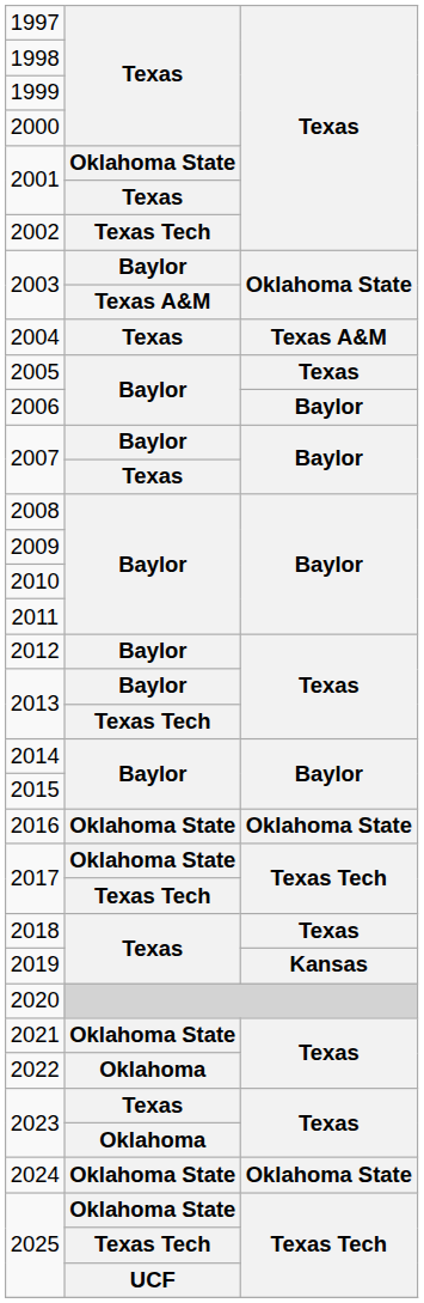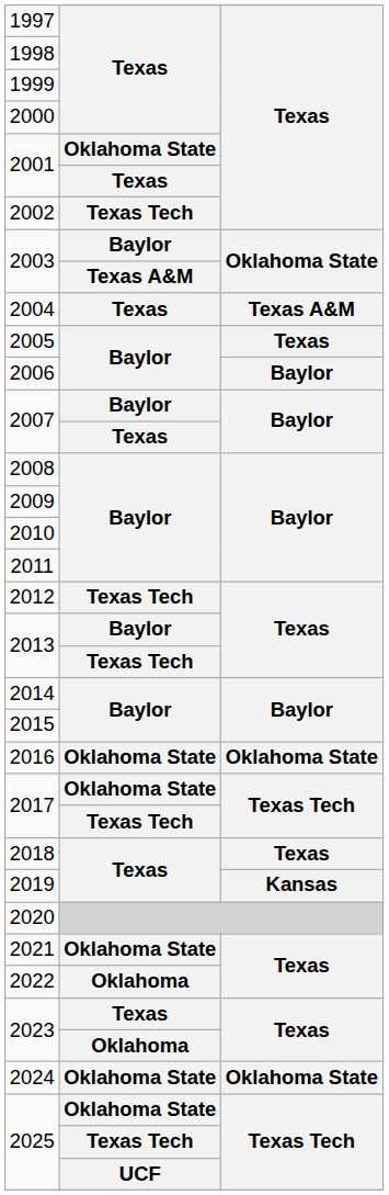2012 | column 2: Baylor -> Texas Tech
